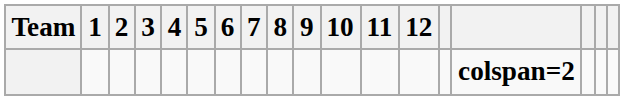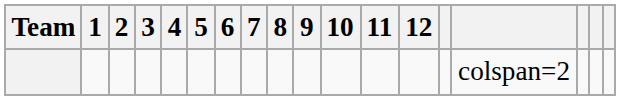row 2 | column 15: bold -> normal
